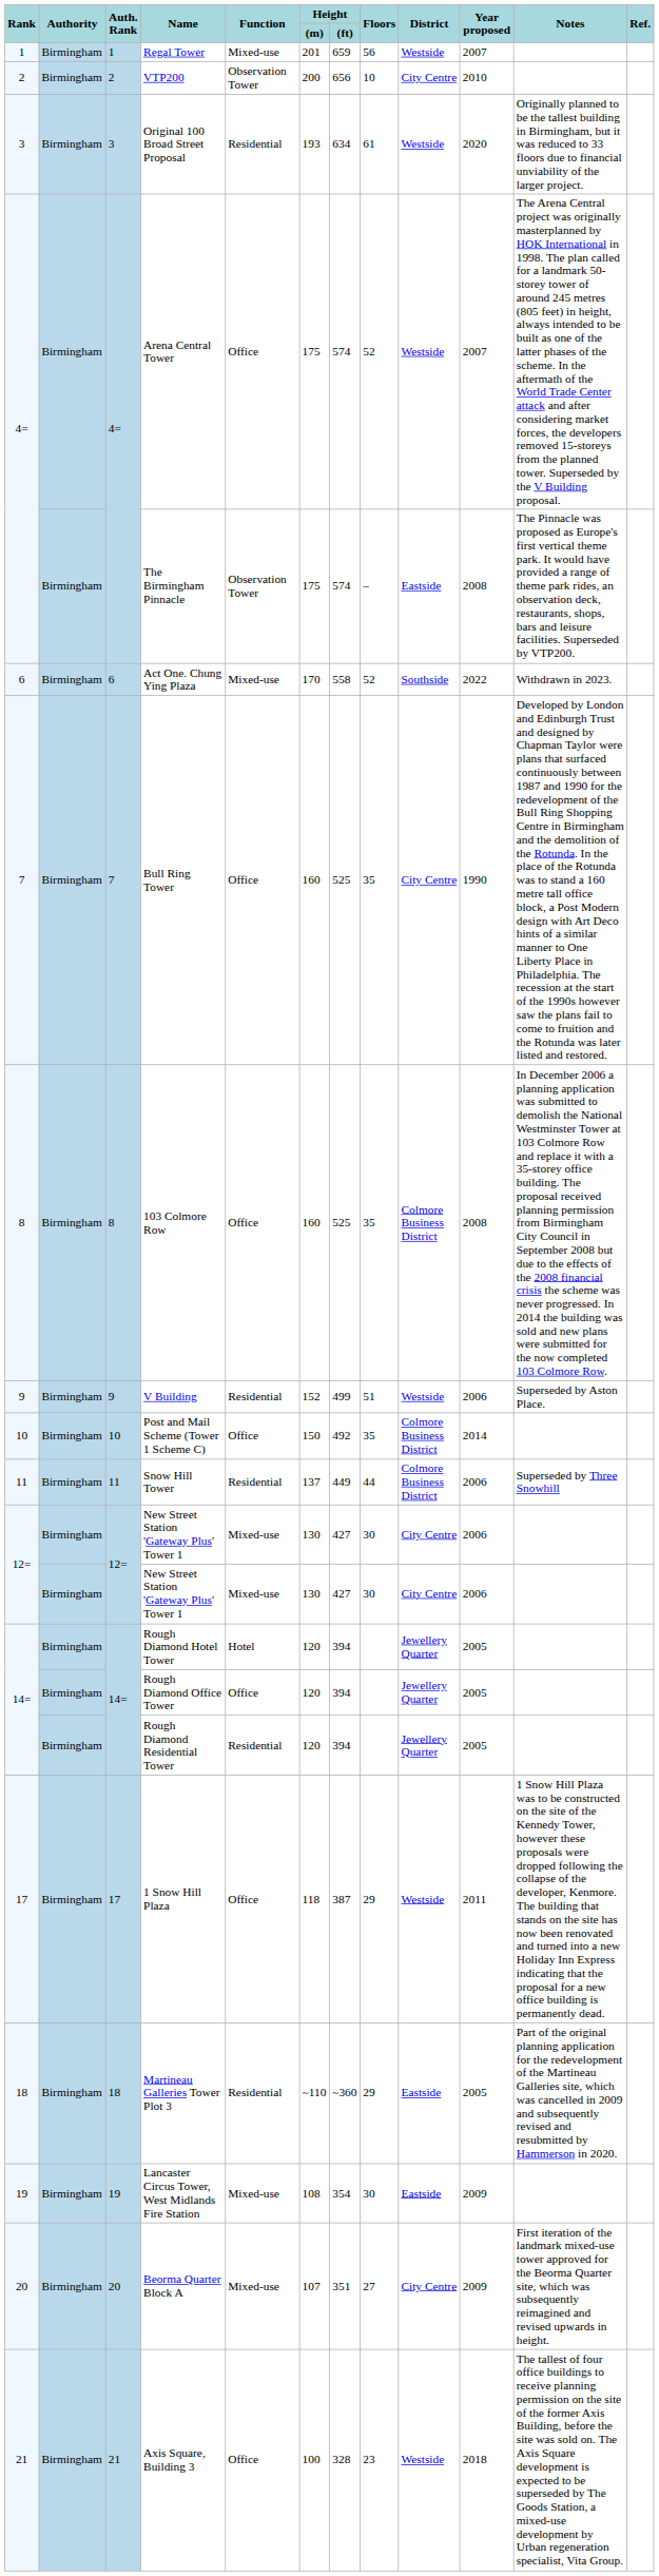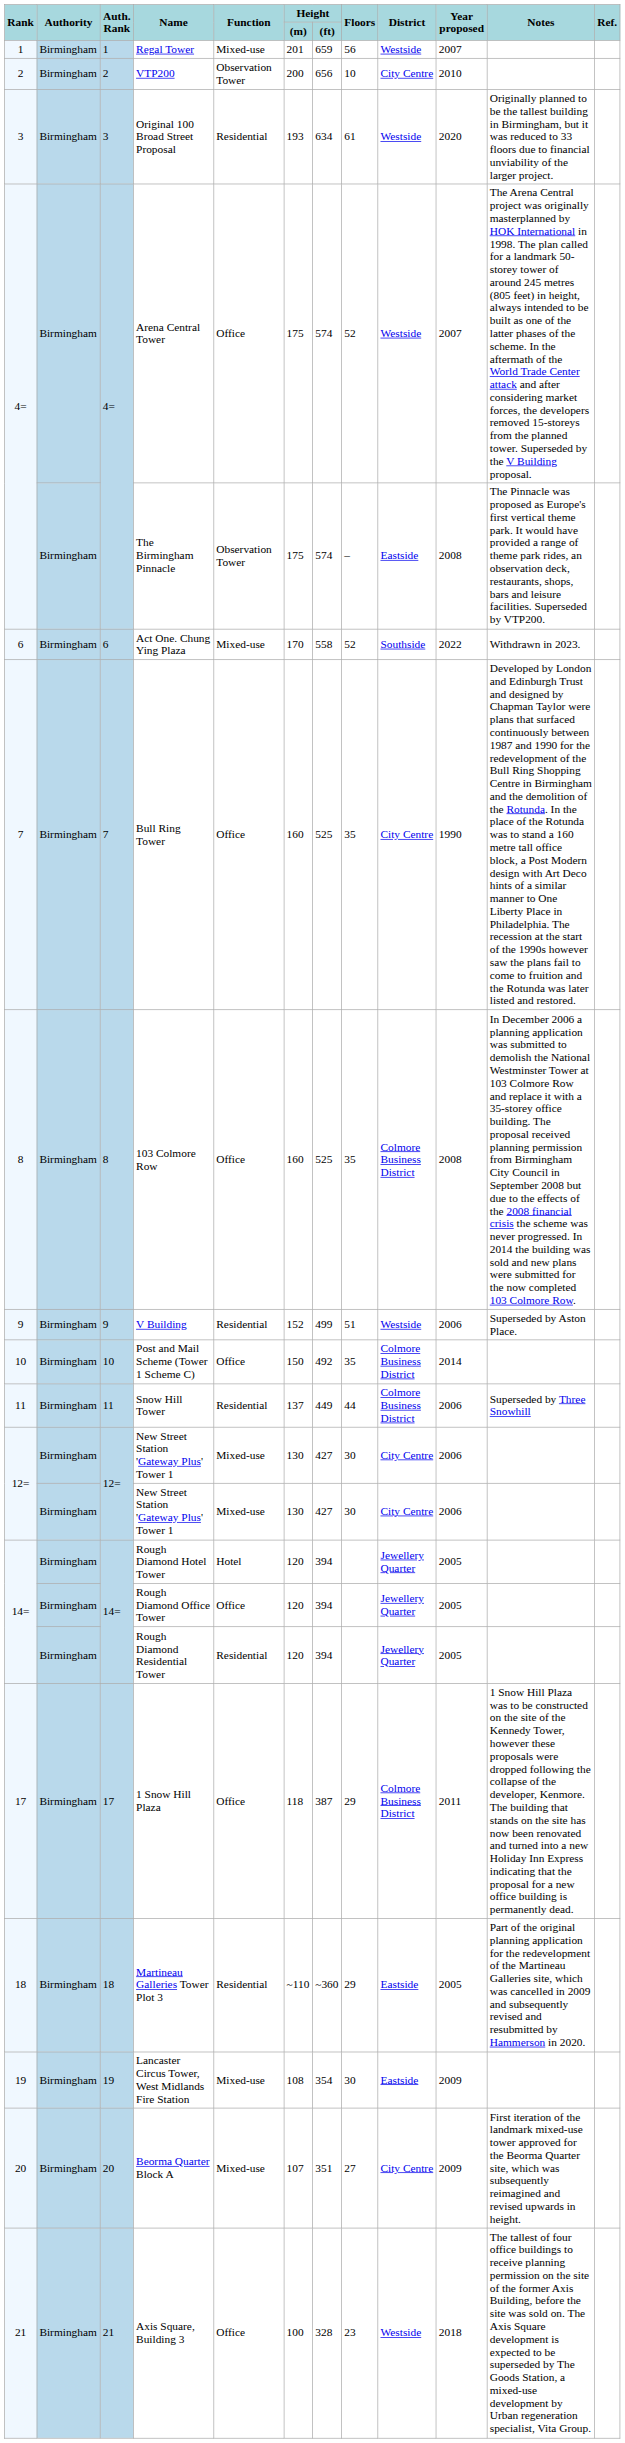1 Snow Hill Plaza | District: Westside -> Colmore Business District
